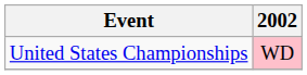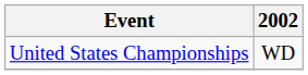United States Championships | 2002: pink background -> no background
